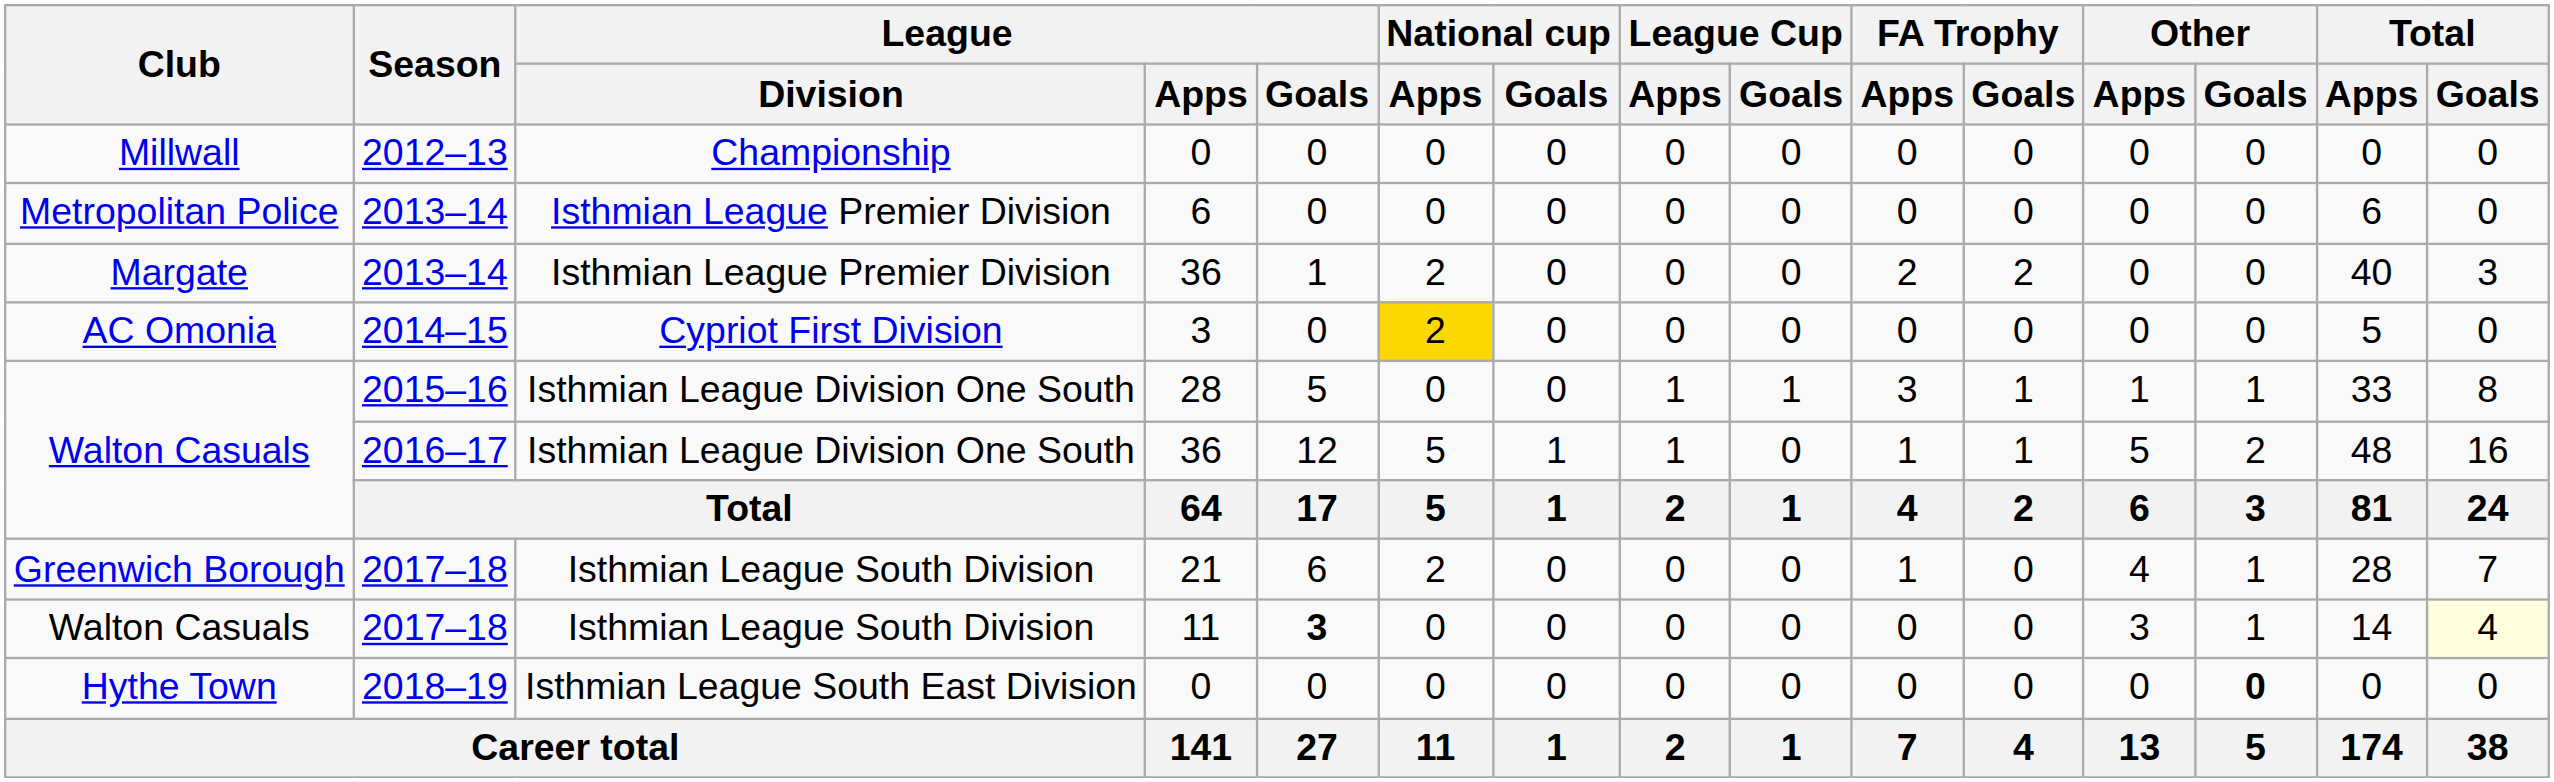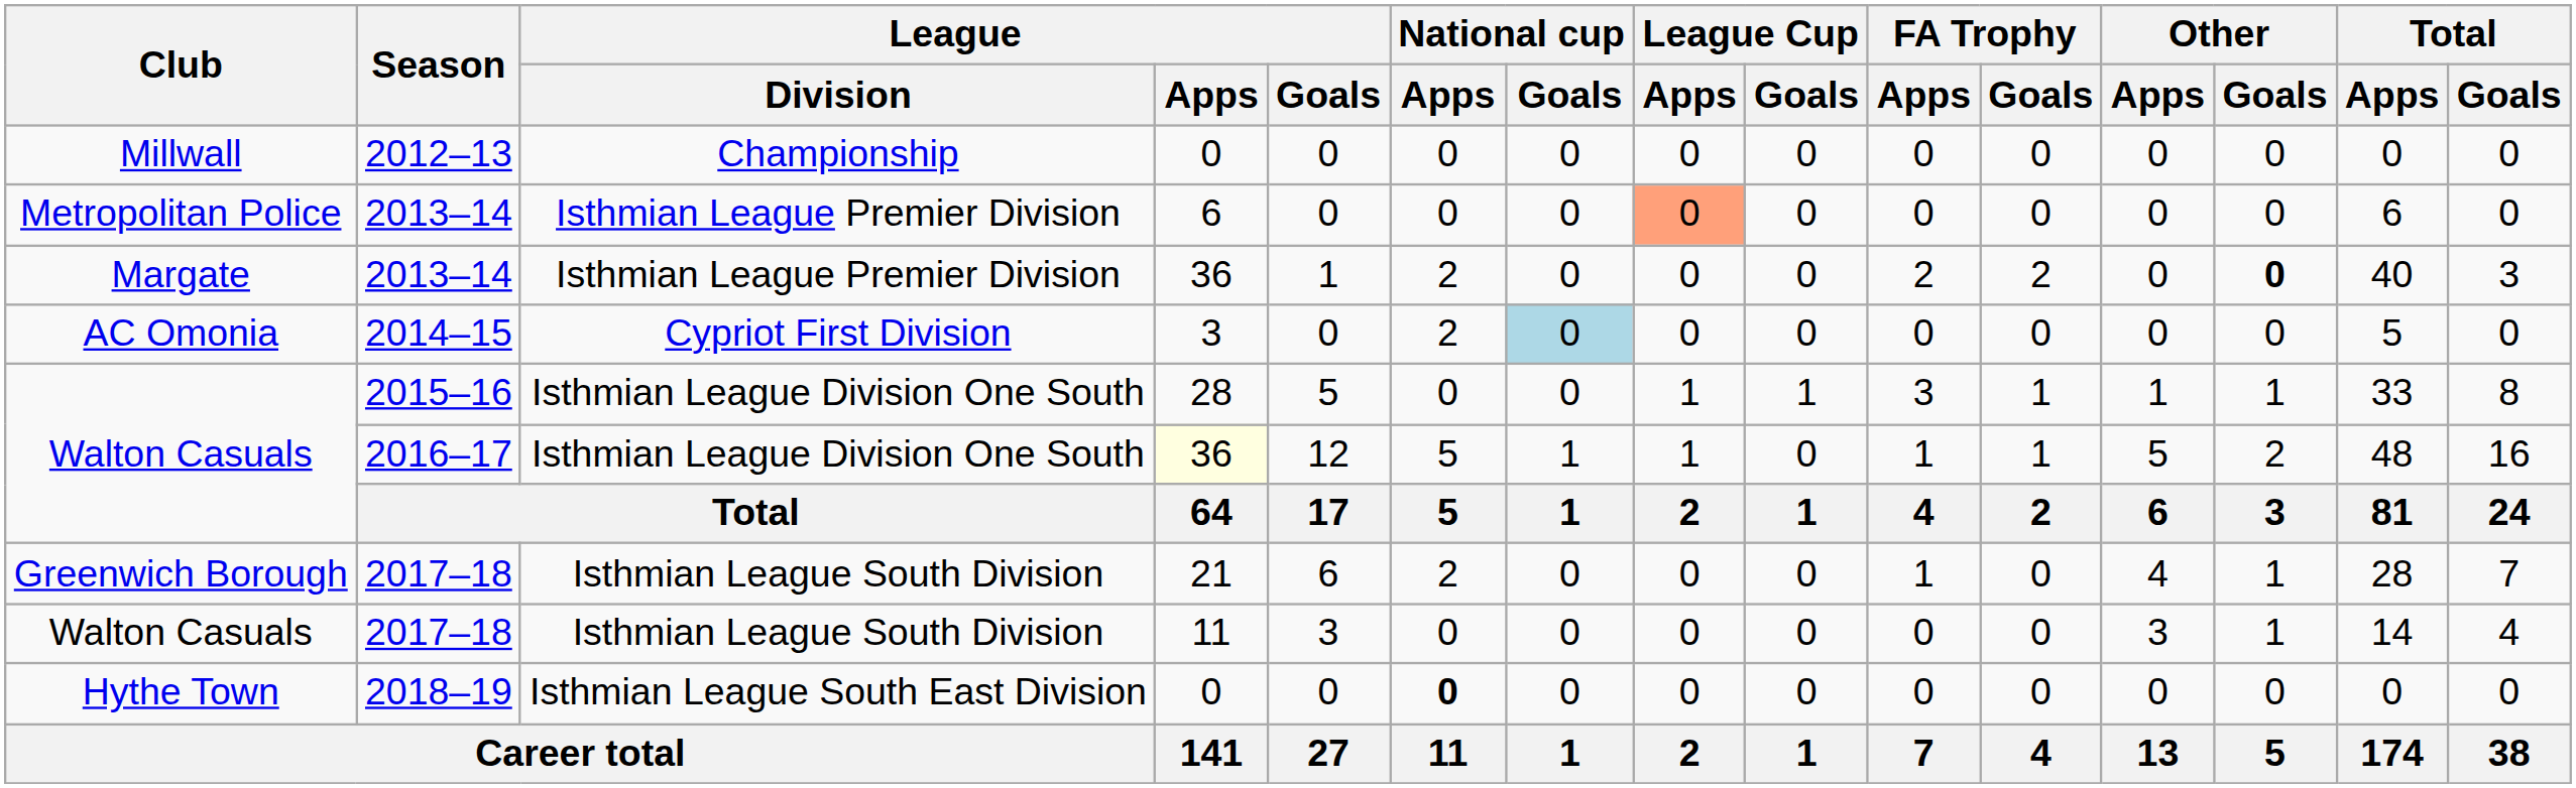Metropolitan Police | League Cup / Apps: no background -> lightsalmon background
Margate | Other / Goals: normal -> bold
AC Omonia | National cup / Apps: gold background -> no background
AC Omonia | National cup / Goals: no background -> lightblue background
Walton Casuals / 2016–17 | League / Apps: no background -> lightyellow background
Walton Casuals / 2017–18 | League / Goals: bold -> normal
Walton Casuals / 2017–18 | Total / Goals: lightyellow background -> no background
Hythe Town | National cup / Apps: normal -> bold
Hythe Town | Other / Goals: bold -> normal
